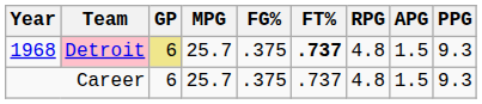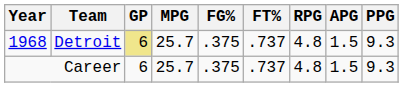1968 | Team: pink background -> no background
1968 | FT%: bold -> normal
